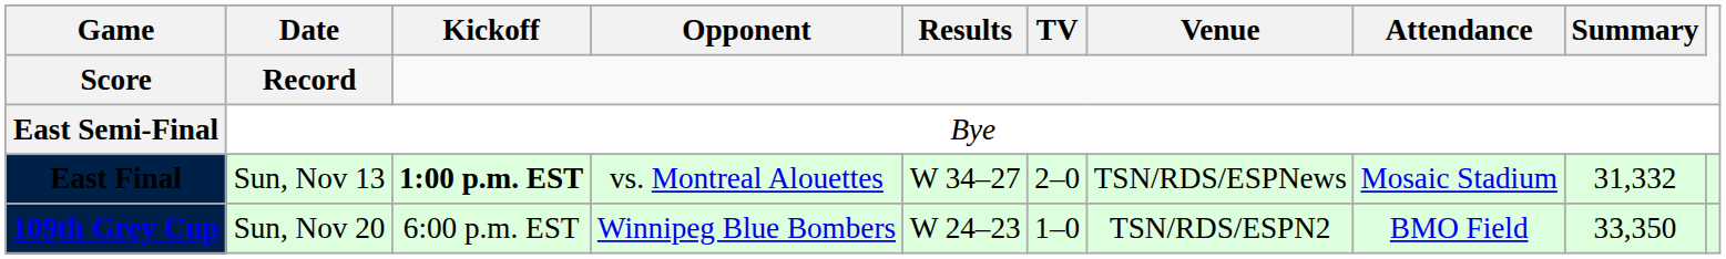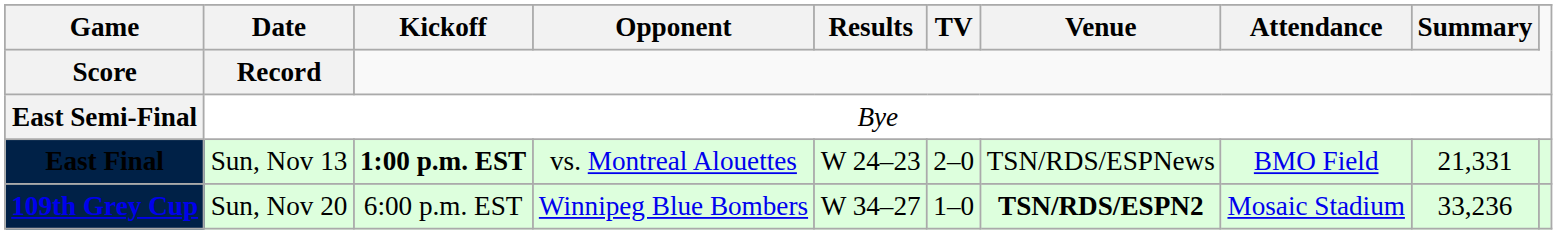East Final | Results: W 34–27 -> W 24–23
East Final | Attendance: Mosaic Stadium -> BMO Field
East Final | Summary: 31,332 -> 21,331
109th Grey Cup | Results: W 24–23 -> W 34–27
109th Grey Cup | Venue: normal -> bold
109th Grey Cup | Attendance: BMO Field -> Mosaic Stadium
109th Grey Cup | Summary: 33,350 -> 33,236
